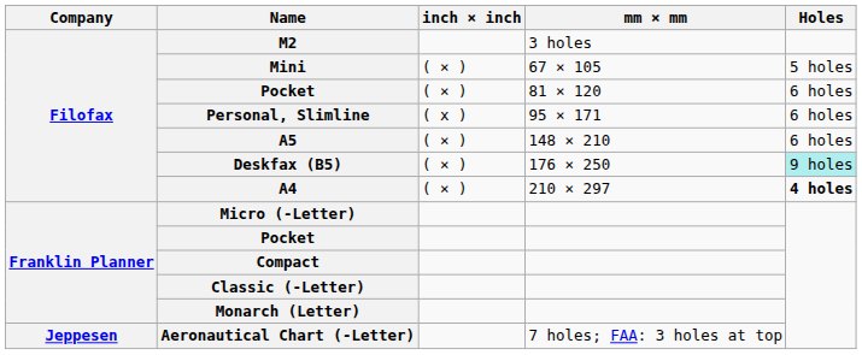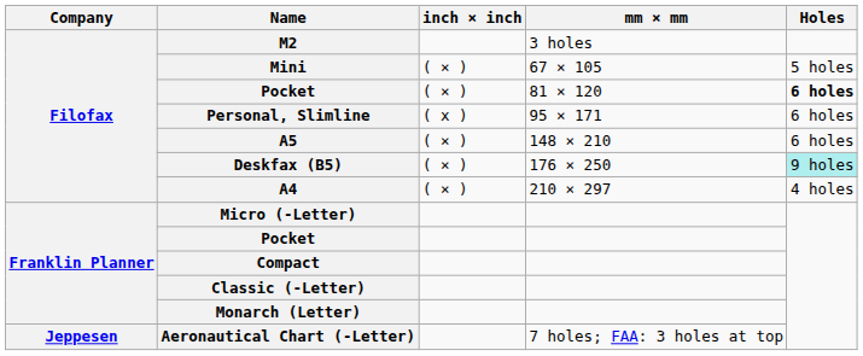Pocket / 81 × 120 | Holes: normal -> bold
A4 | Holes: bold -> normal
